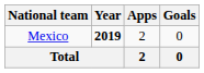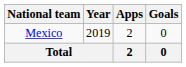Mexico | Year: bold -> normal
